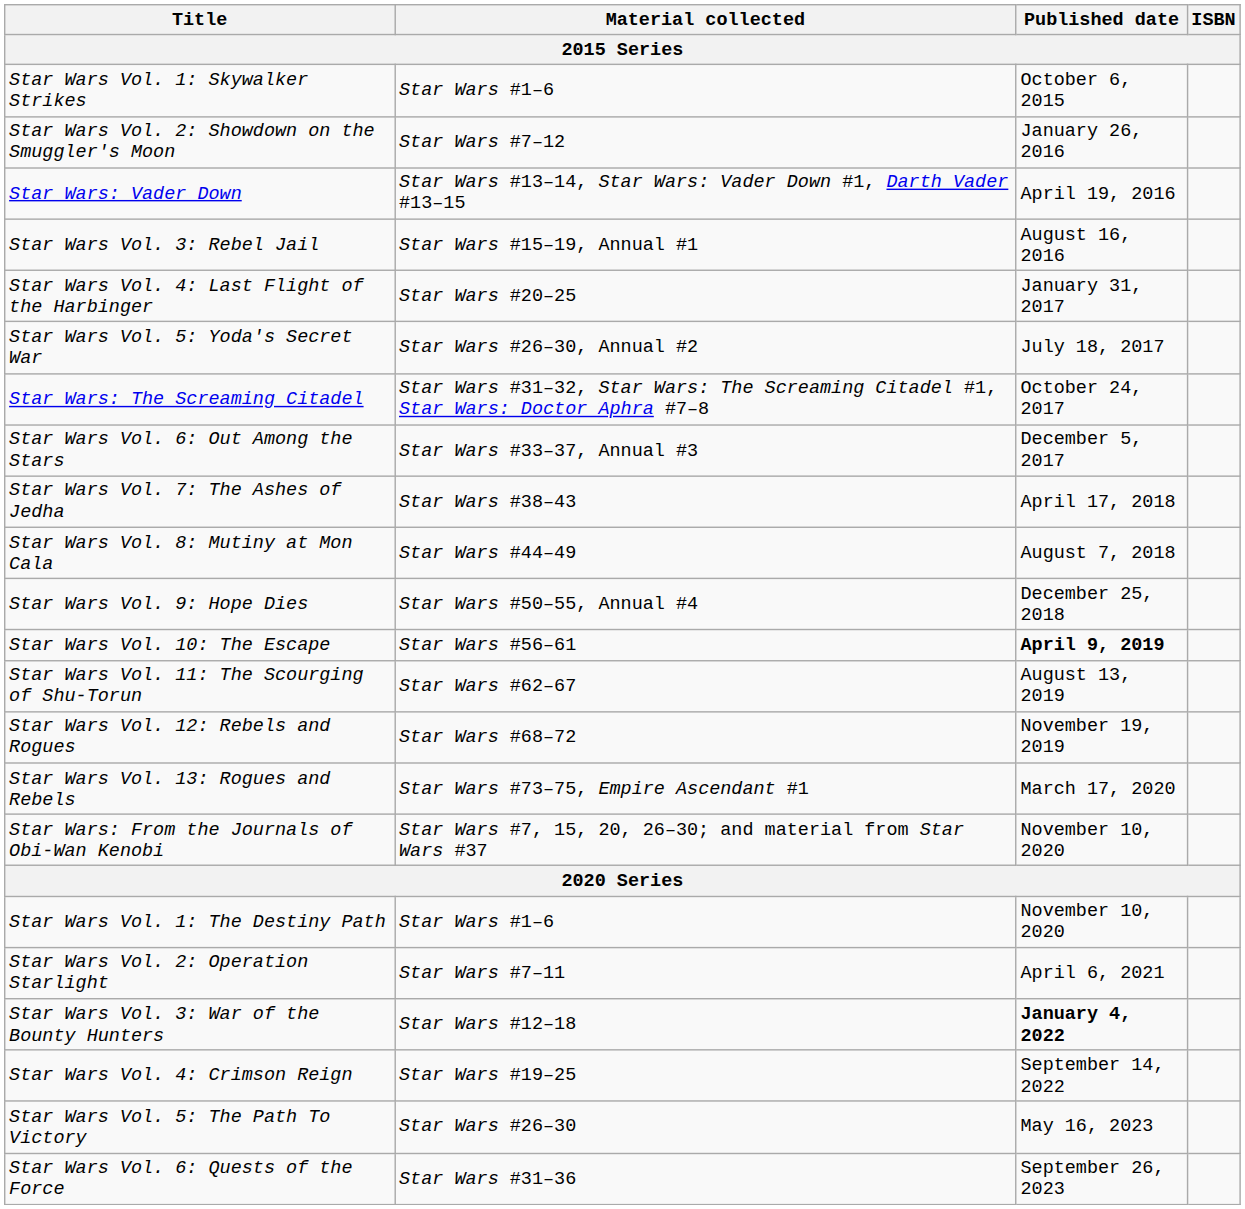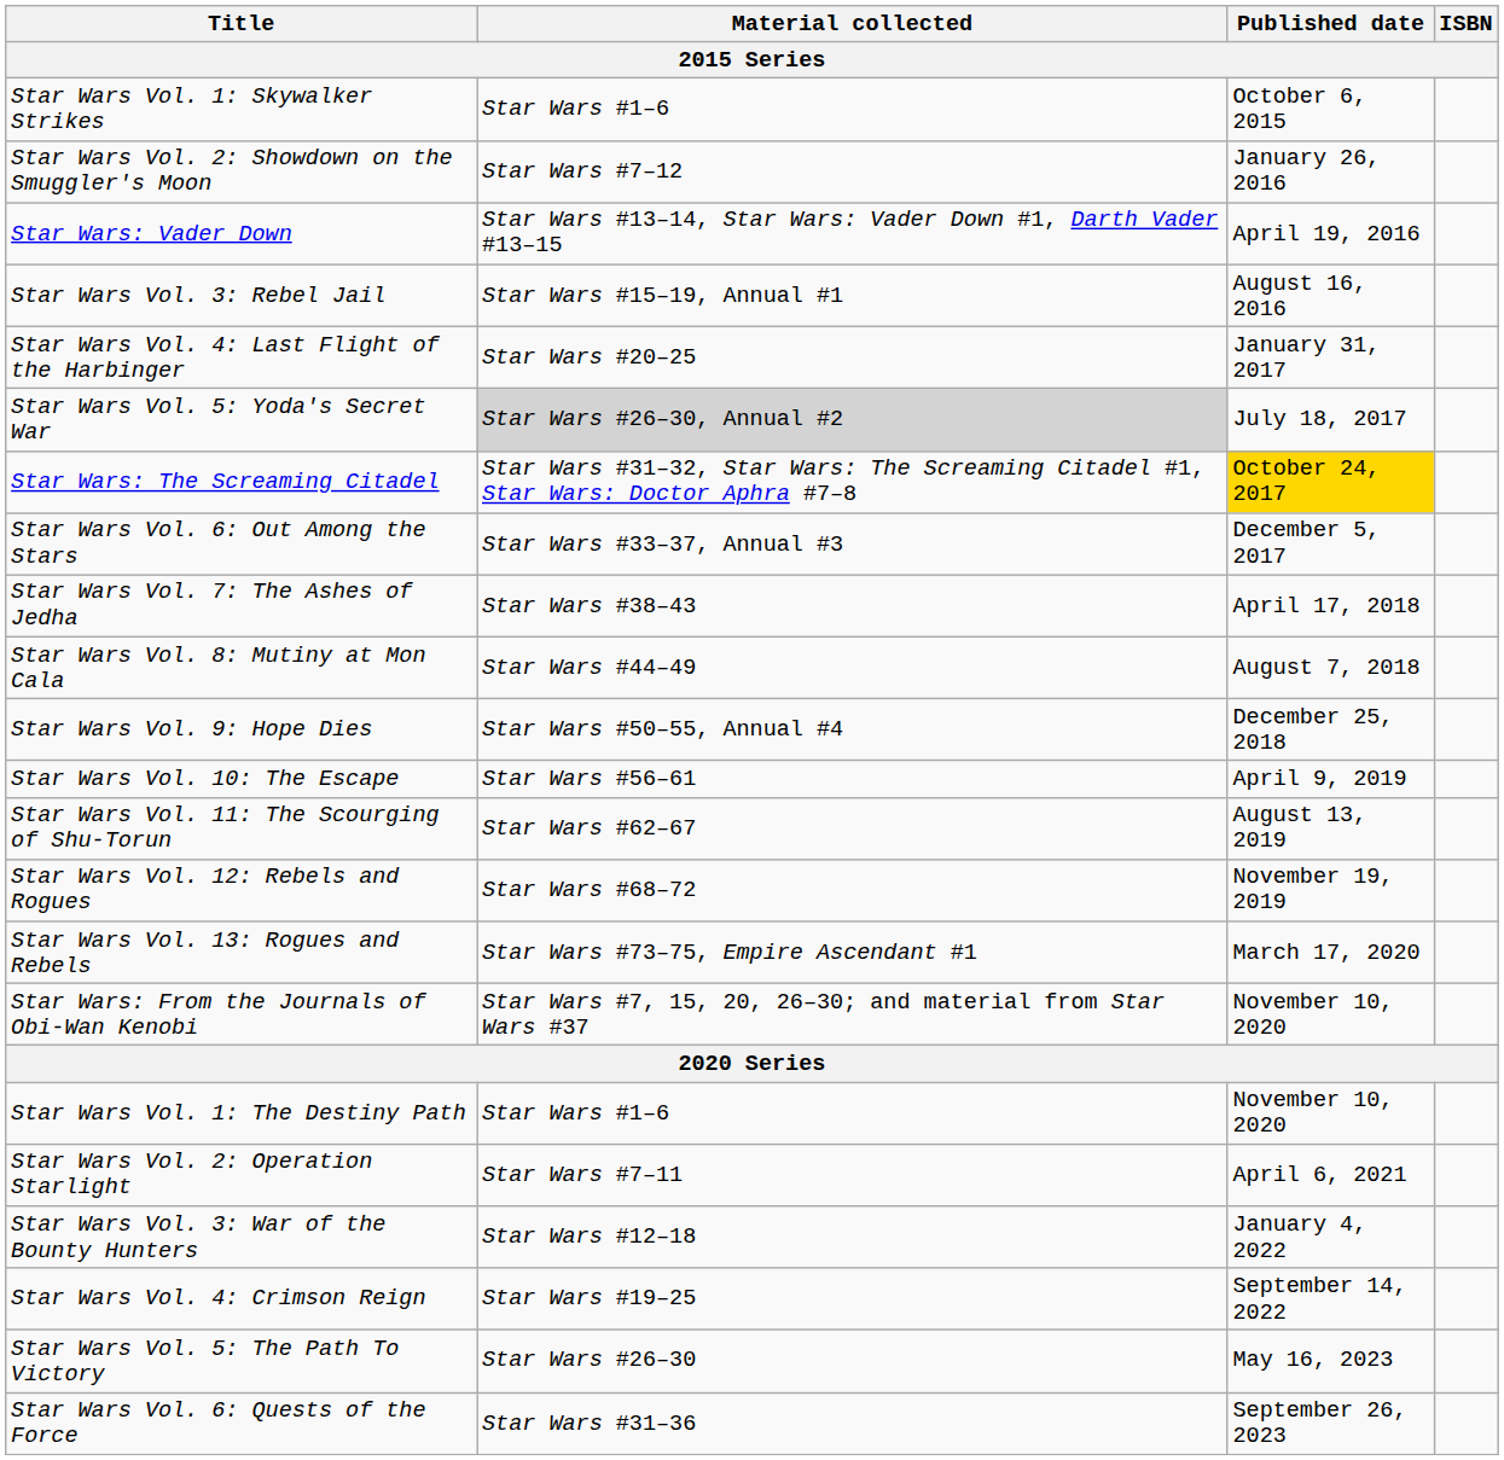Star Wars Vol. 5: Yoda's Secret War | Material collected: no background -> lightgrey background
Star Wars: The Screaming Citadel | Published date: no background -> gold background
Star Wars Vol. 10: The Escape | Published date: bold -> normal
Star Wars Vol. 3: War of the Bounty Hunters | Published date: bold -> normal
